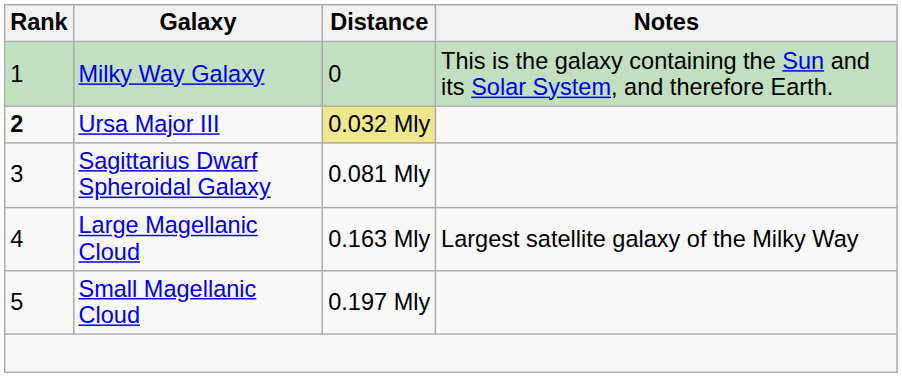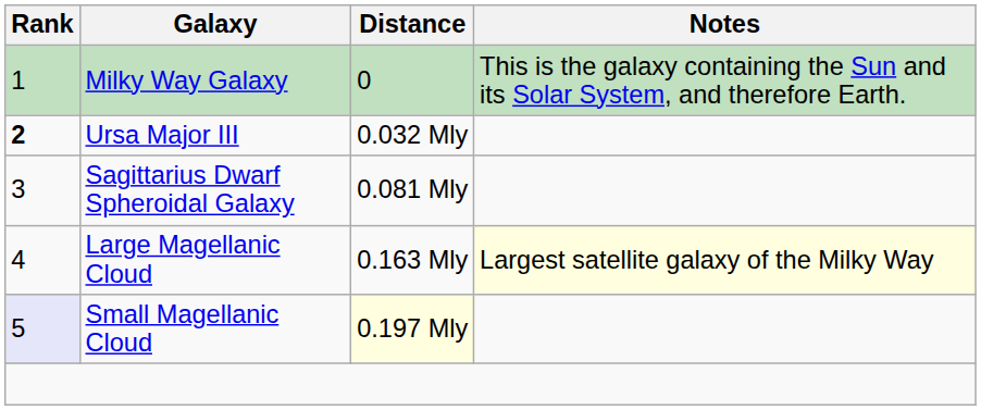Ursa Major III | Distance: khaki background -> no background
Large Magellanic Cloud | Notes: no background -> lightyellow background
Small Magellanic Cloud | Rank: no background -> lavender background
Small Magellanic Cloud | Distance: no background -> lightyellow background
